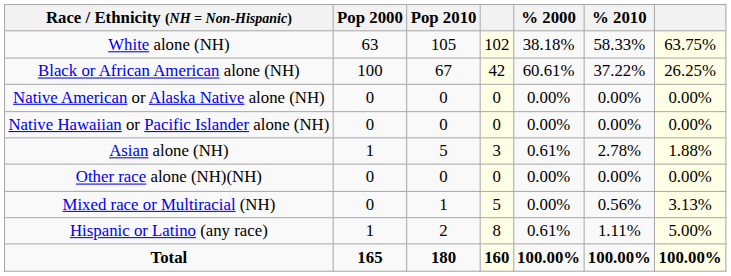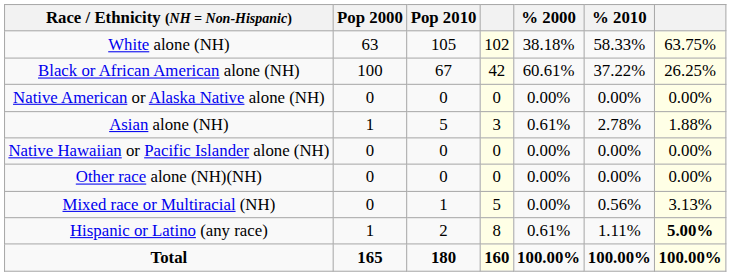rows swapped: Asian alone (NH) <-> Native Hawaiian or Pacific Islander alone (NH)
Hispanic or Latino (any race) | column 7: normal -> bold
